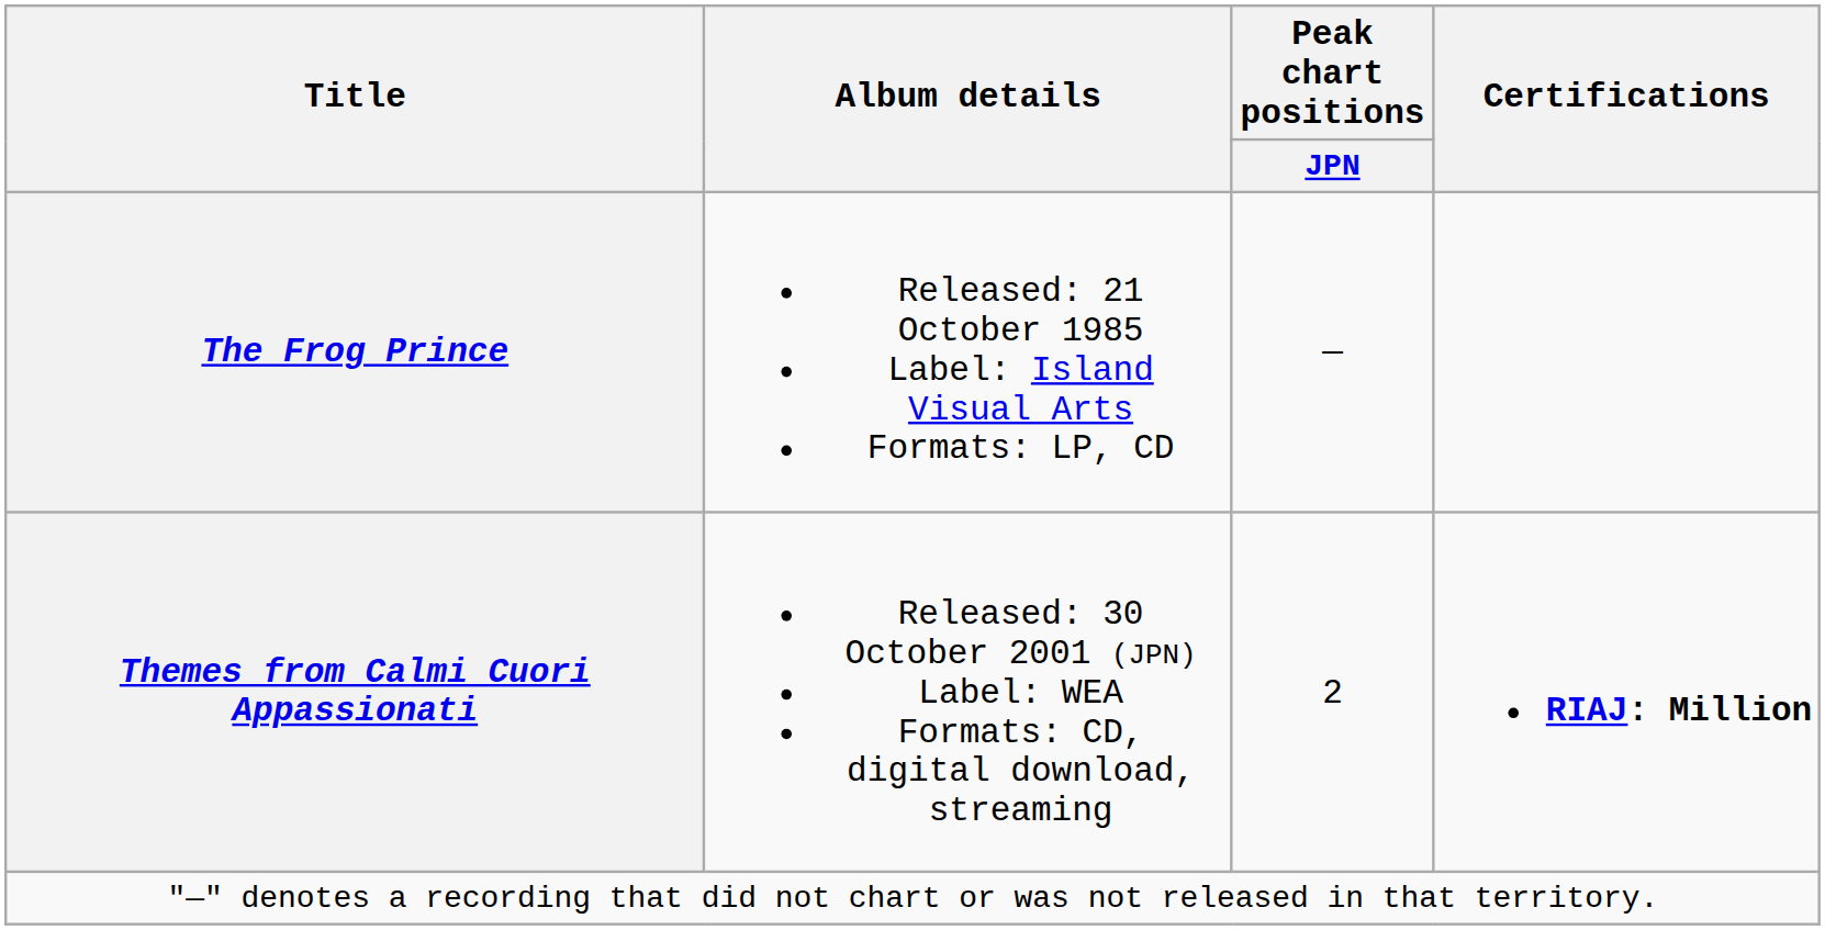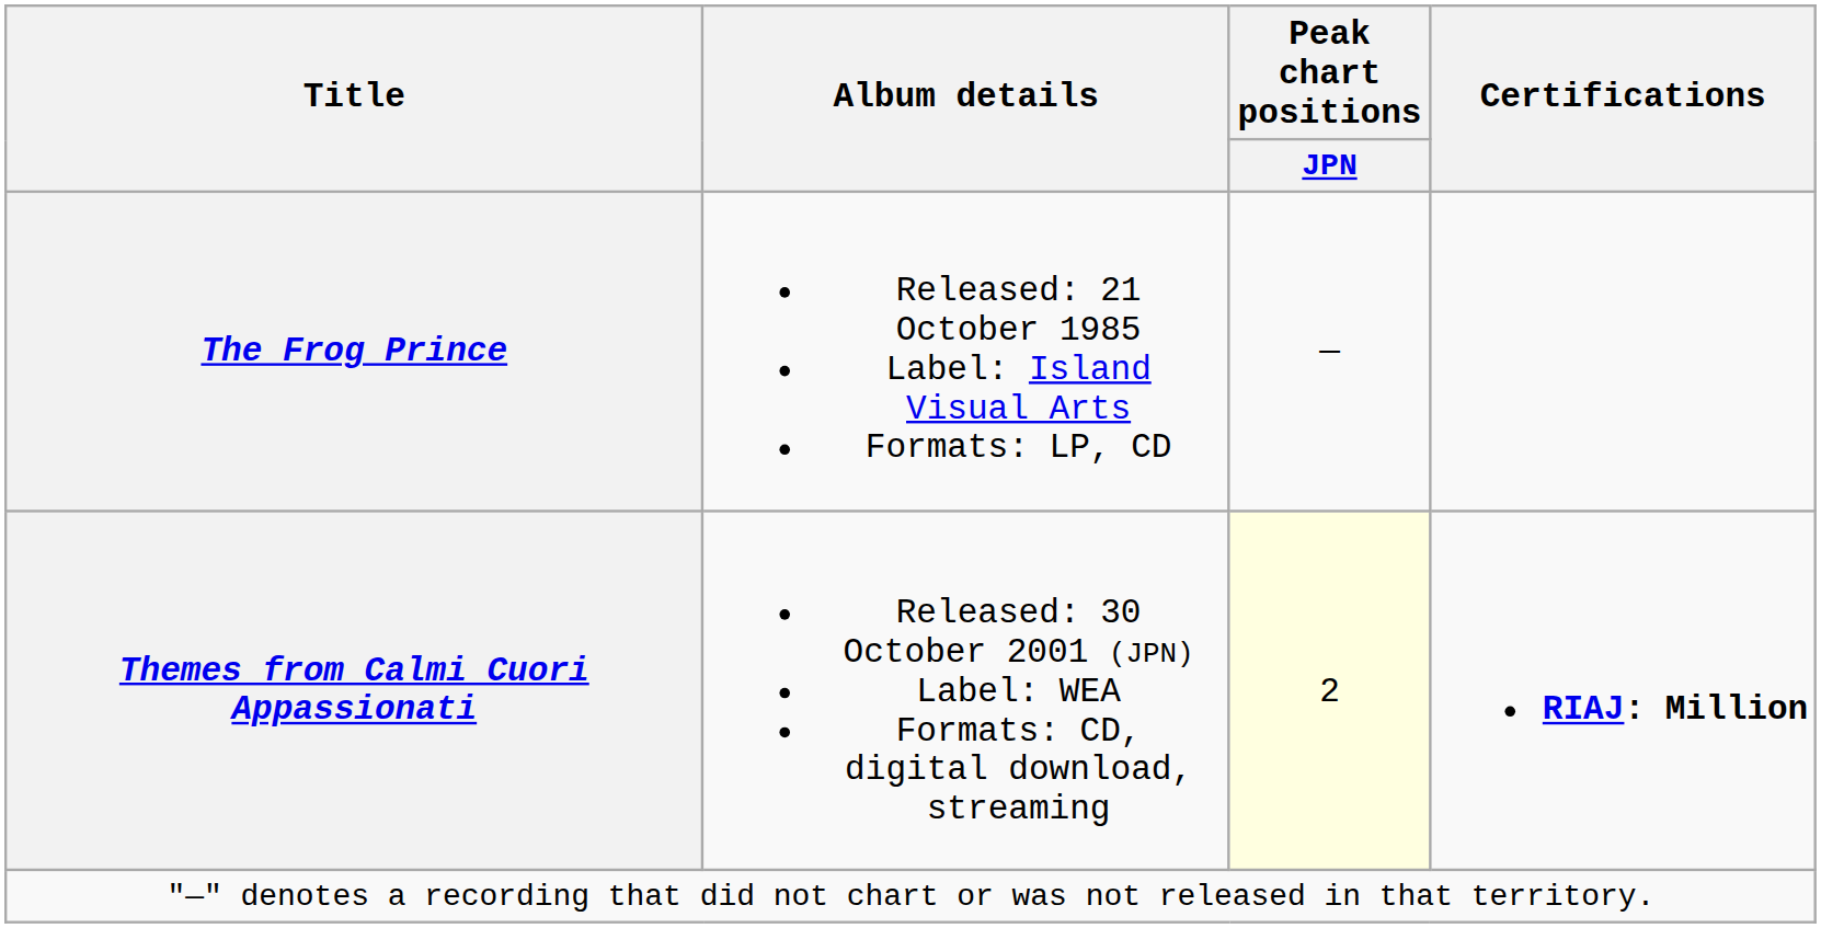Themes from Calmi Cuori Appassionati | Peak chart positions / JPN: no background -> lightyellow background
